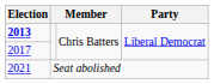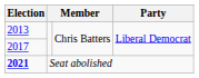2013 | Election: bold -> normal
2021 | Election: normal -> bold
